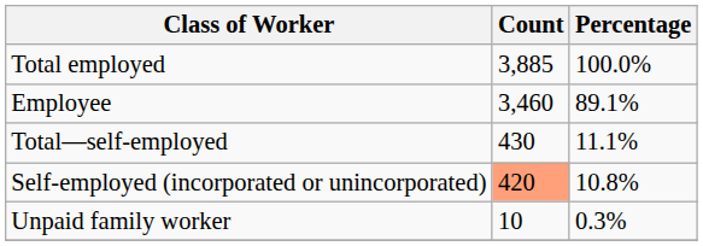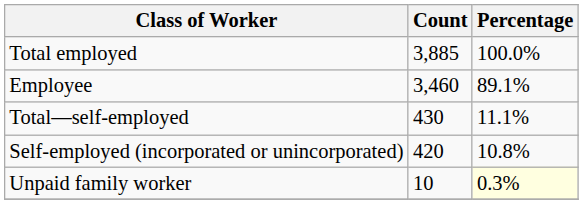Self-employed (incorporated or unincorporated) | Count: lightsalmon background -> no background
Unpaid family worker | Percentage: no background -> lightyellow background
